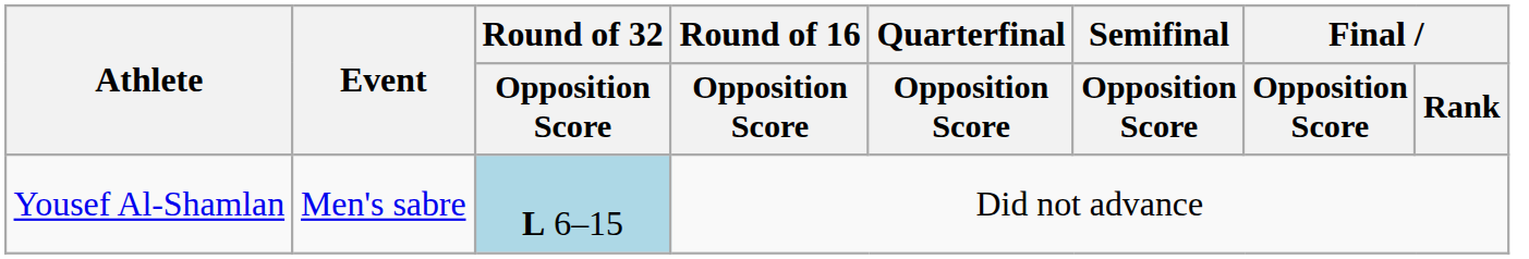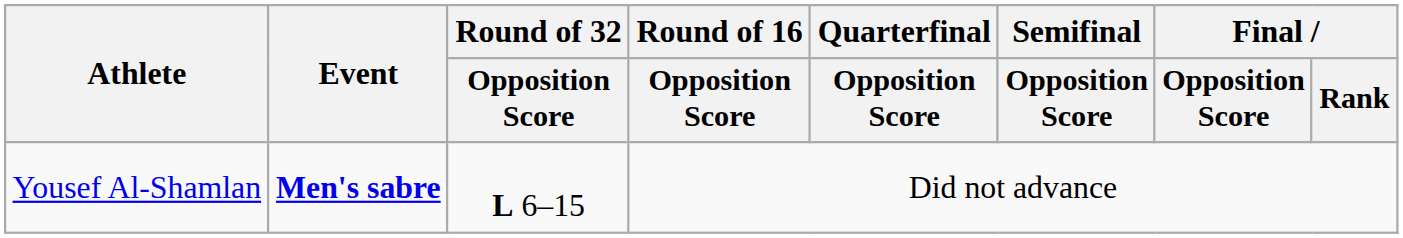Yousef Al-Shamlan | Event: normal -> bold
Yousef Al-Shamlan | Round of 32 / Opposition Score: lightblue background -> no background
